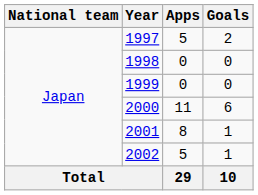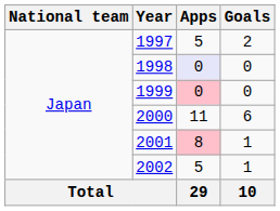1998 | Apps: no background -> lavender background
1999 | Apps: no background -> pink background
2001 | Apps: no background -> pink background
